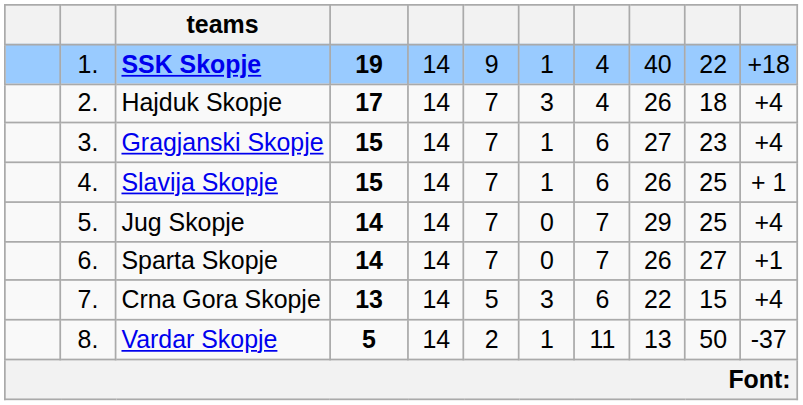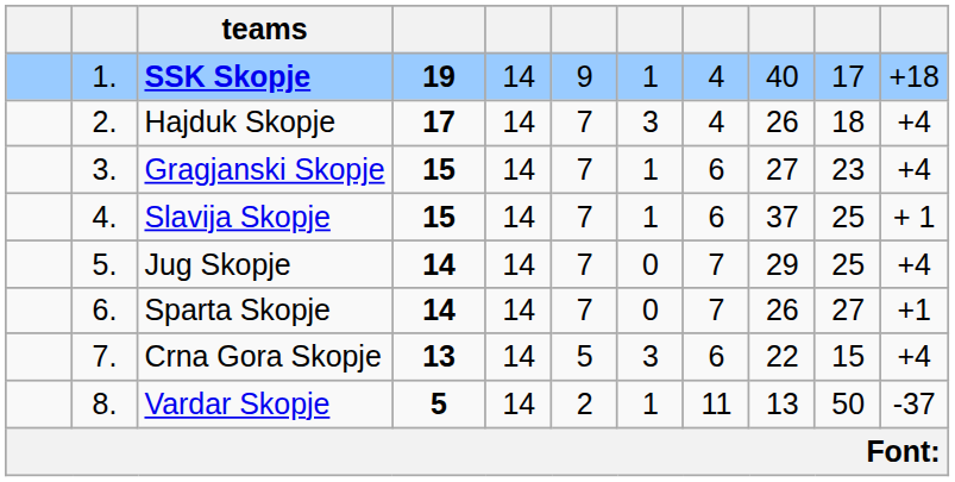SSK Skopje | column 10: 22 -> 17
Slavija Skopje | column 9: 26 -> 37
